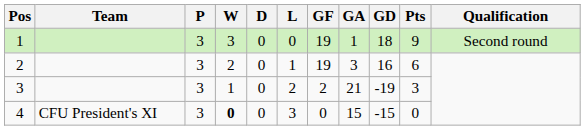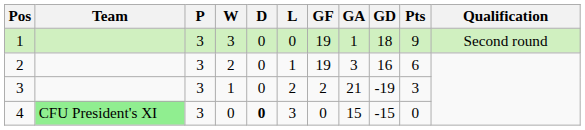4 | Team: no background -> lightgreen background
4 | W: bold -> normal
4 | D: normal -> bold
